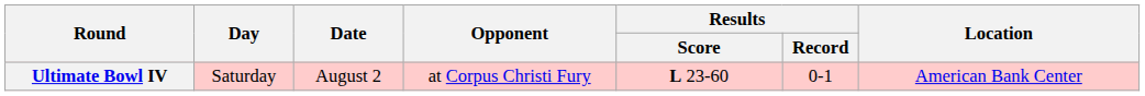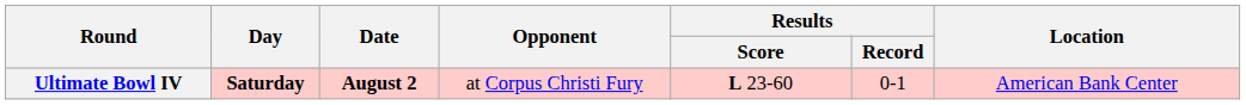Ultimate Bowl IV | Day: normal -> bold
Ultimate Bowl IV | Date: normal -> bold
